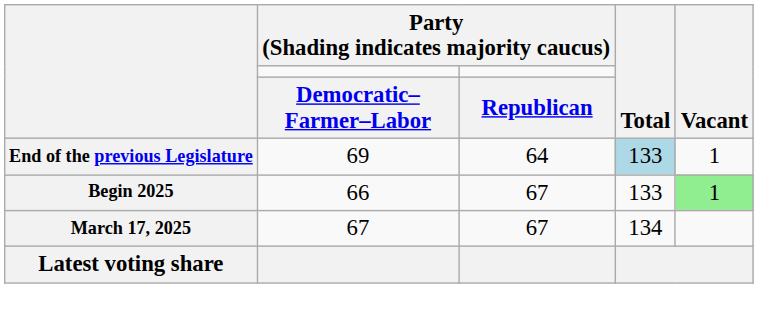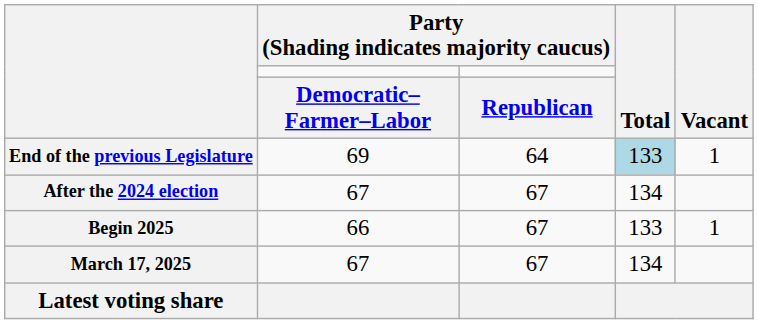+ row: After the 2024 election | 67 | 67 | 134
Begin 2025 | Vacant: lightgreen background -> no background
